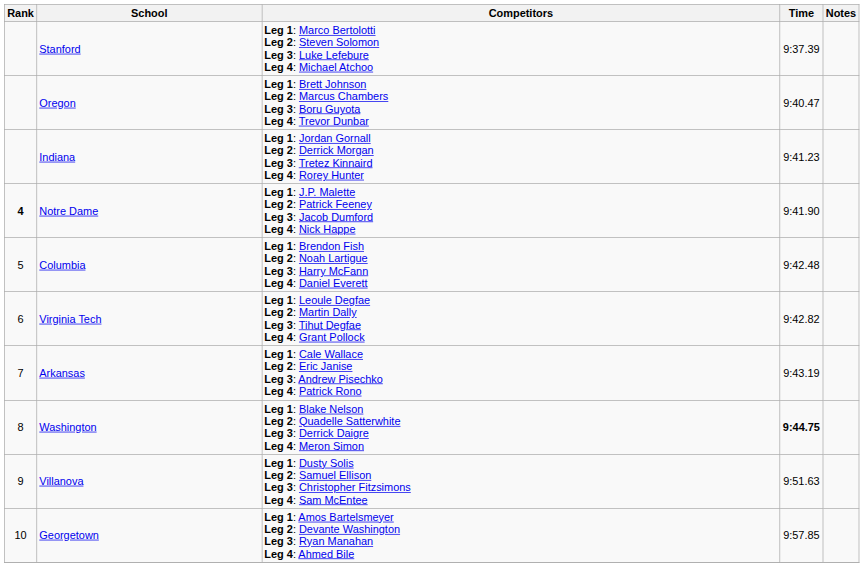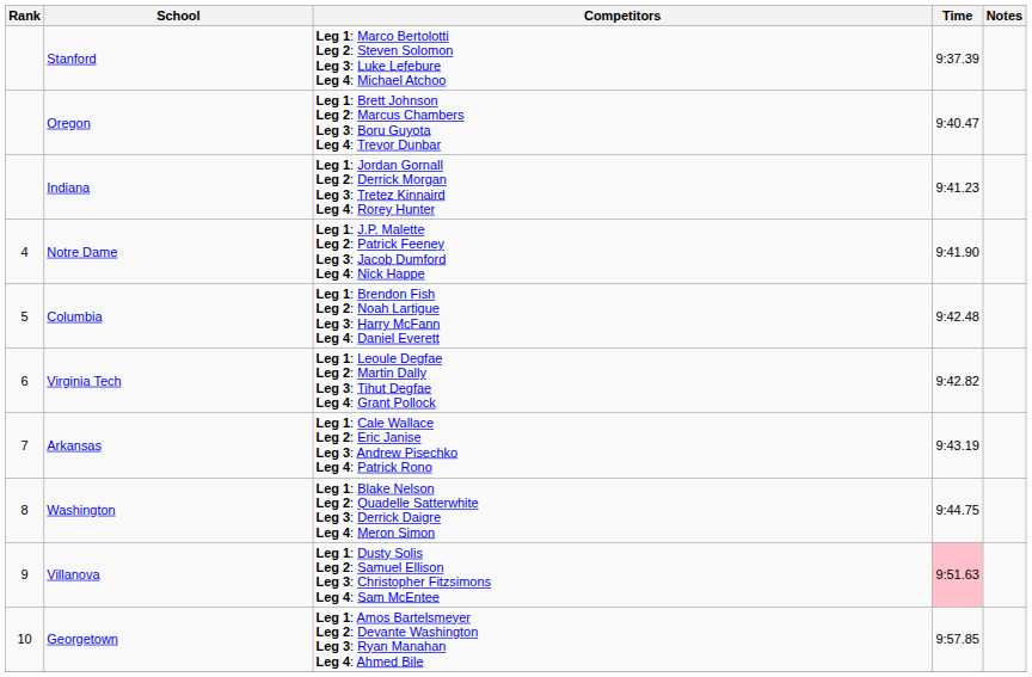Notre Dame | Rank: bold -> normal
Washington | Time: bold -> normal
Villanova | Time: no background -> pink background
